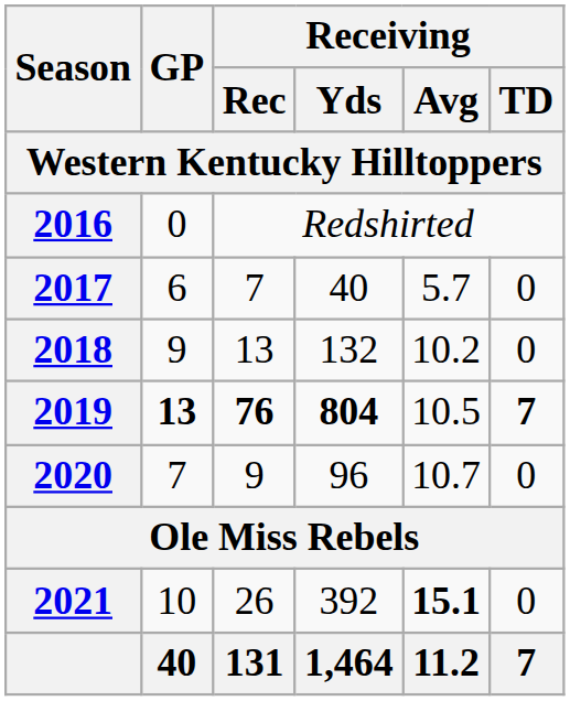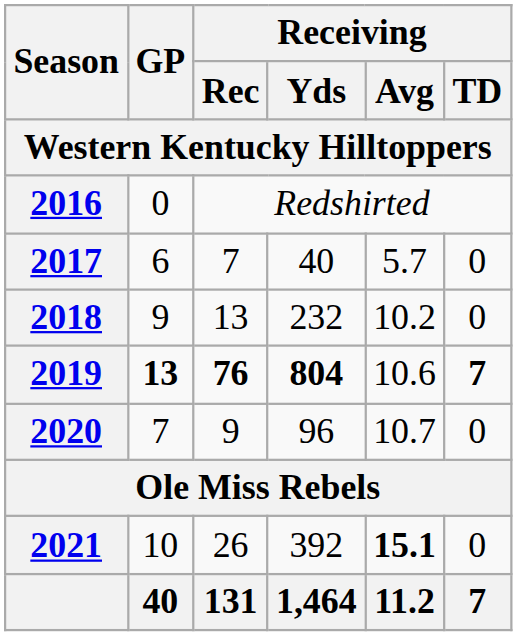2018 | Receiving / Yds: 132 -> 232
2019 | Receiving / Avg: 10.5 -> 10.6
